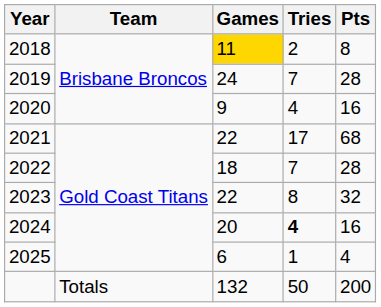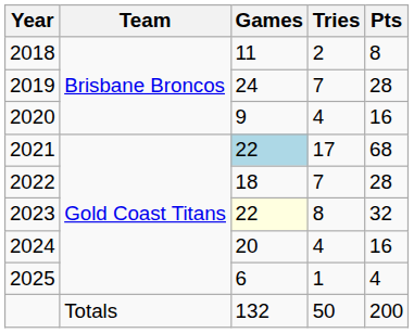2018 | Games: gold background -> no background
2021 | Games: no background -> lightblue background
2023 | Games: no background -> lightyellow background
2024 | Tries: bold -> normal
